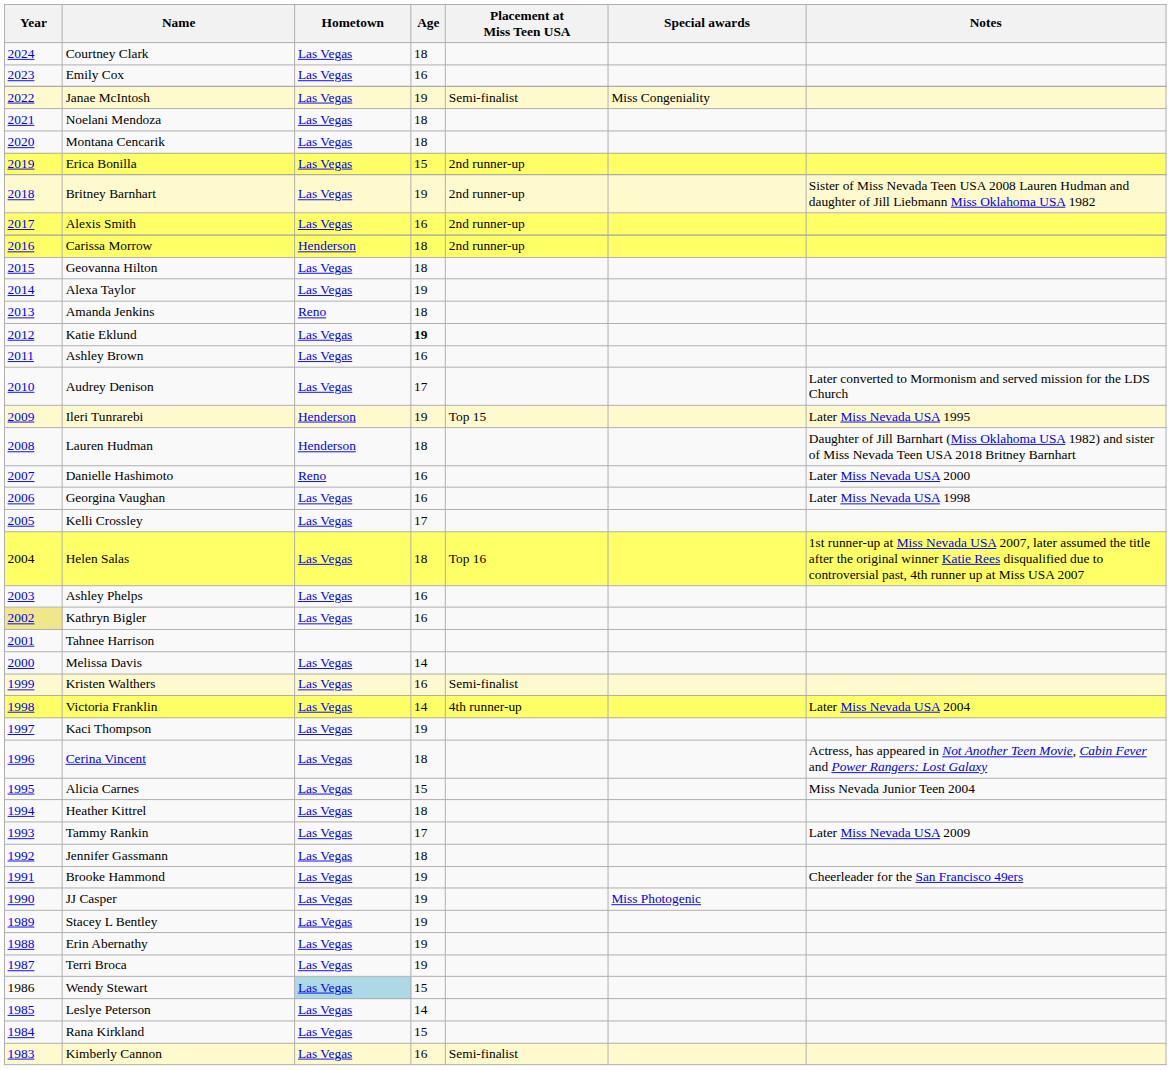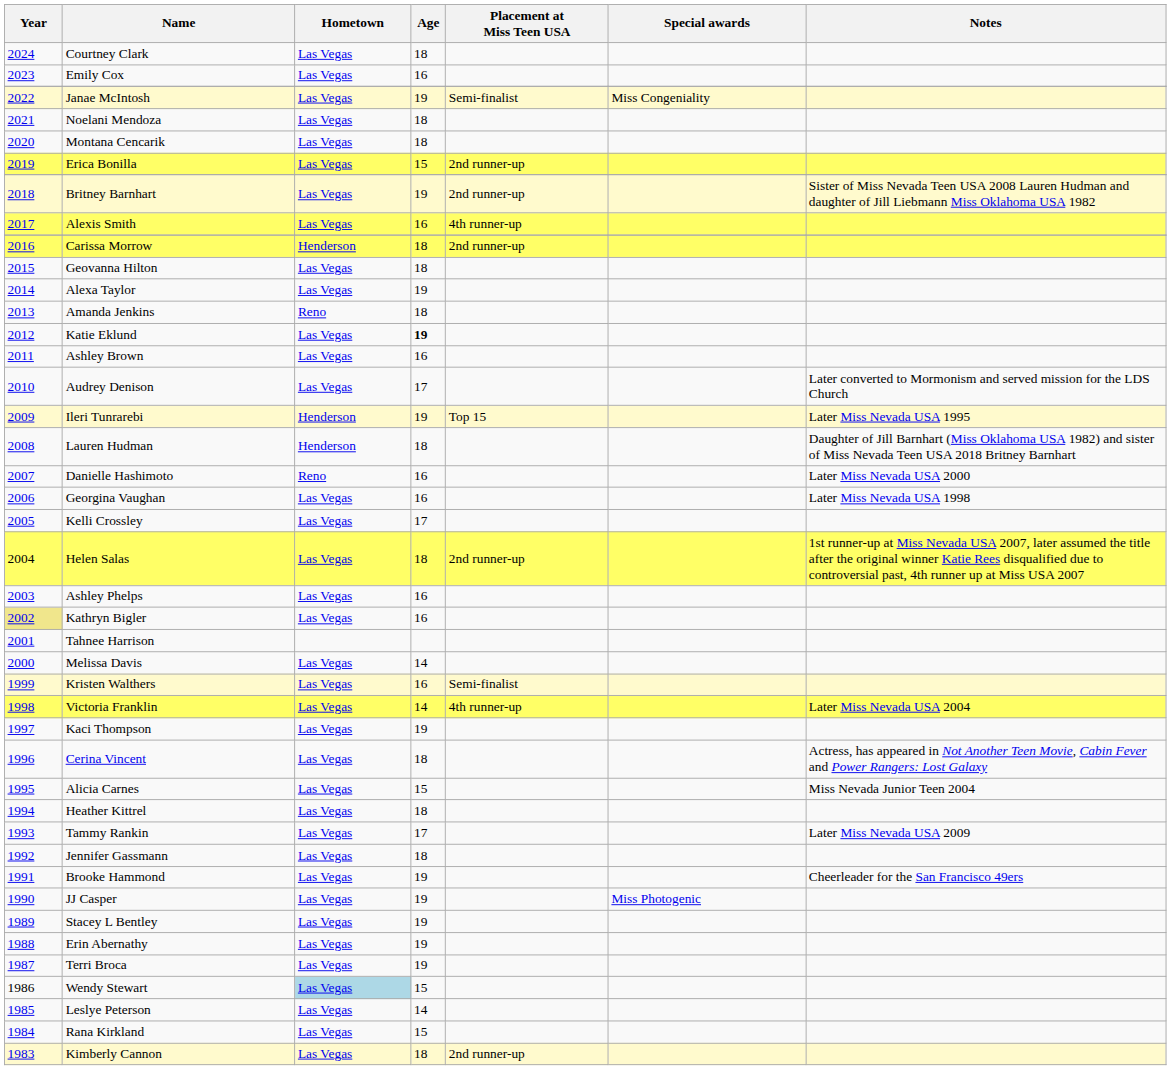Alexis Smith | Placement at Miss Teen USA: 2nd runner-up -> 4th runner-up
Helen Salas | Placement at Miss Teen USA: Top 16 -> 2nd runner-up
Kimberly Cannon | Age: 16 -> 18
Kimberly Cannon | Placement at Miss Teen USA: Semi-finalist -> 2nd runner-up
